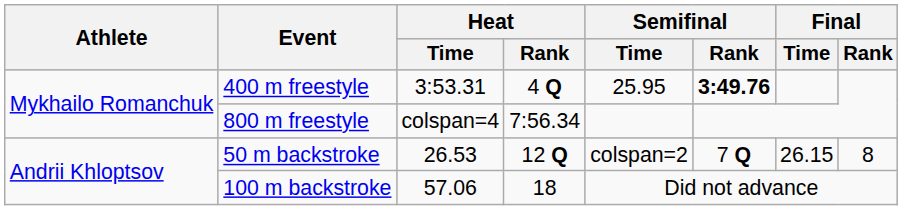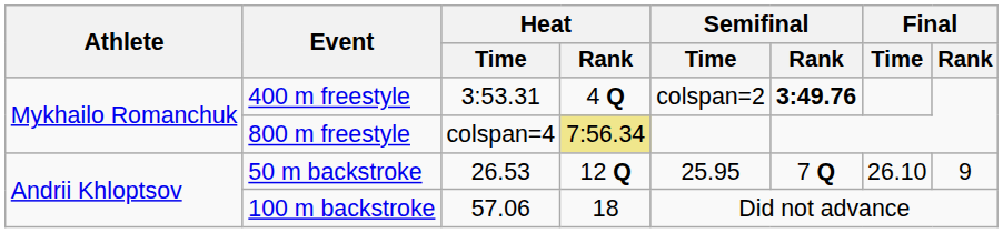400 m freestyle | Semifinal / Time: 25.95 -> colspan=2
800 m freestyle | Heat / Rank: no background -> khaki background
50 m backstroke | Semifinal / Time: colspan=2 -> 25.95
50 m backstroke | Final / Time: 26.15 -> 26.10
50 m backstroke | Final / Rank: 8 -> 9
